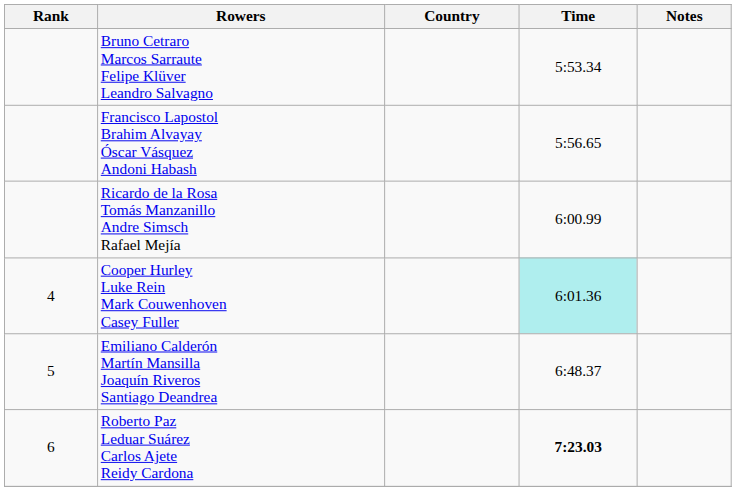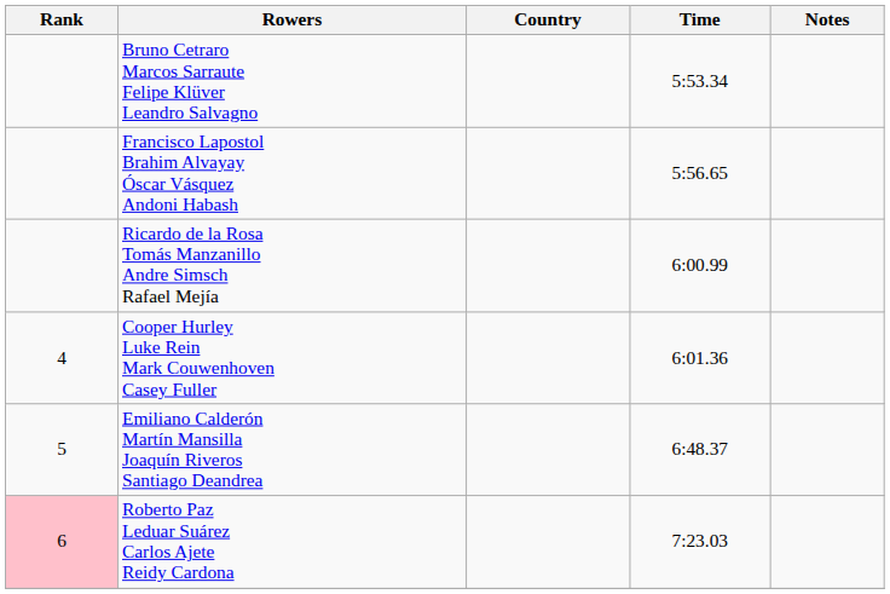Cooper Hurley Luke Rein Mark Couwenhoven Casey Fuller | Time: paleturquoise background -> no background
Roberto Paz Leduar Suárez Carlos Ajete Reidy Cardona | Rank: no background -> pink background
Roberto Paz Leduar Suárez Carlos Ajete Reidy Cardona | Time: bold -> normal
